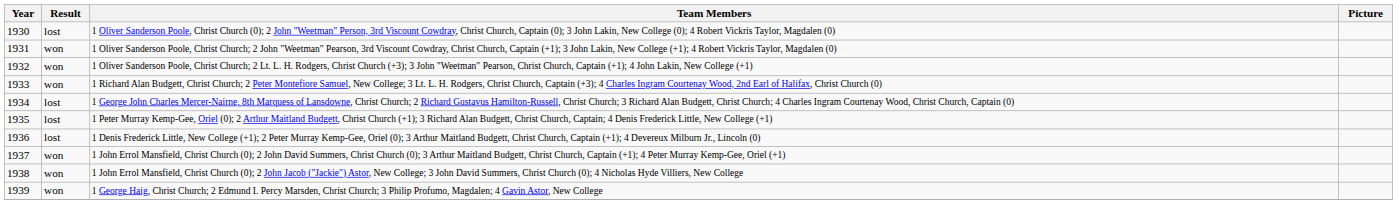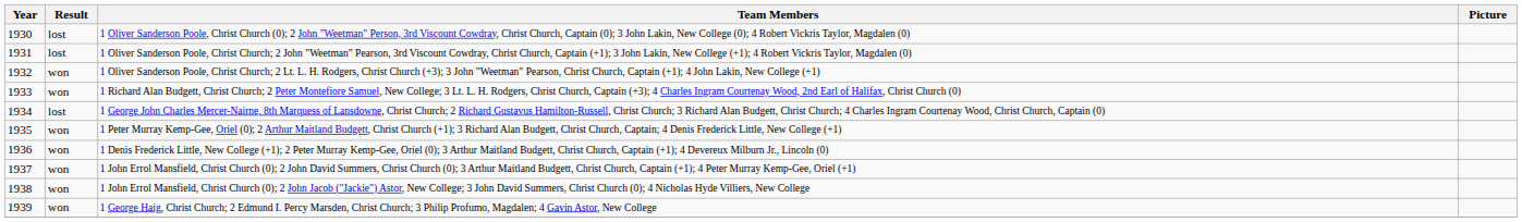row 3 | Result: won -> lost
row 7 | Result: lost -> won
row 8 | Result: lost -> won
